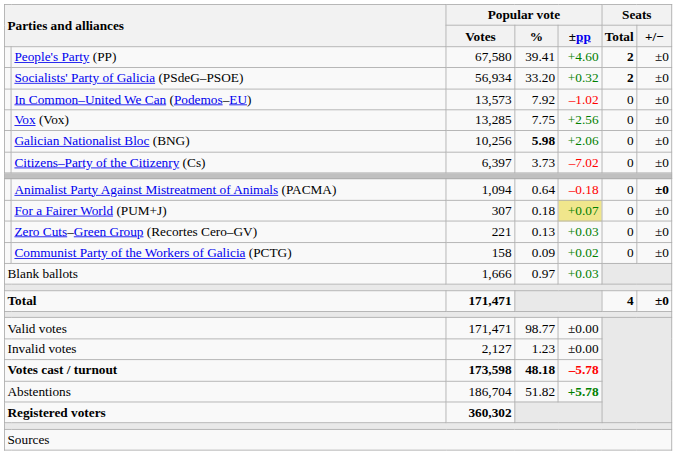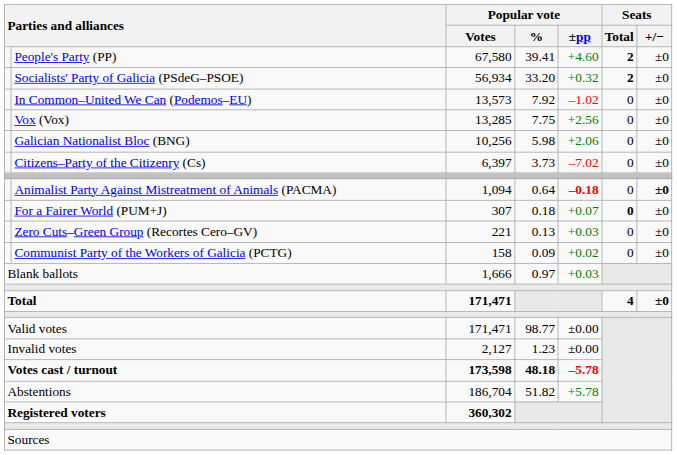Galician Nationalist Bloc (BNG) | Popular vote / %: bold -> normal
Animalist Party Against Mistreatment of Animals (PACMA) | Popular vote / ±pp: normal -> bold
For a Fairer World (PUM+J) | Popular vote / ±pp: khaki background -> no background
For a Fairer World (PUM+J) | Seats / Total: normal -> bold
Abstentions | Popular vote / ±pp: bold -> normal
